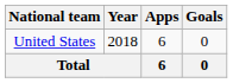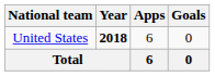United States | Year: normal -> bold
